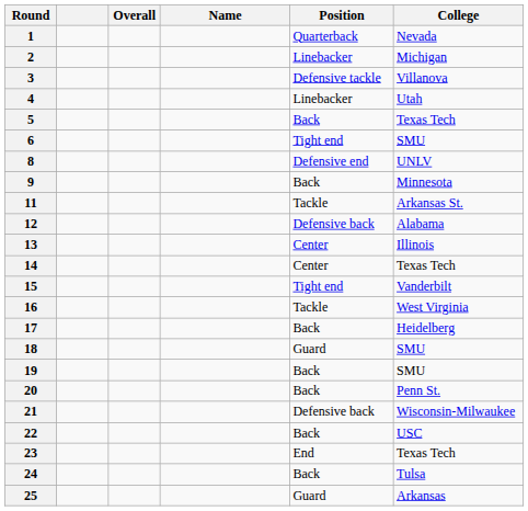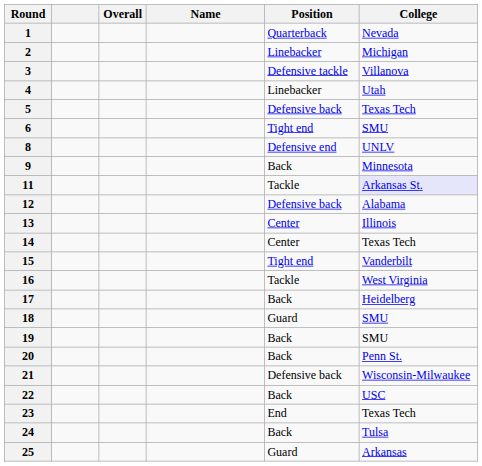5 | Position: Back -> Defensive back
11 | College: no background -> lavender background
